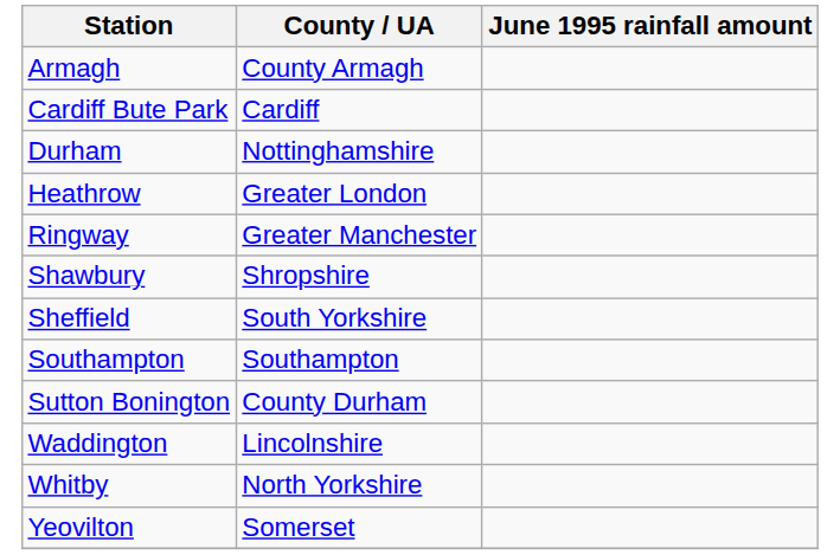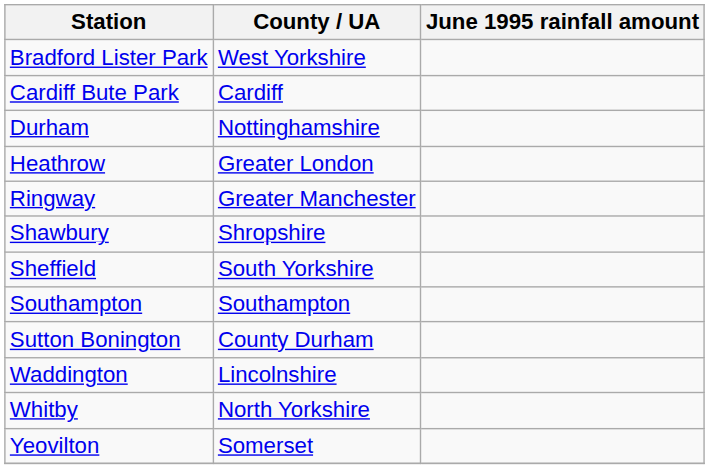- row: Armagh | County Armagh
+ row: Bradford Lister Park | West Yorkshire
